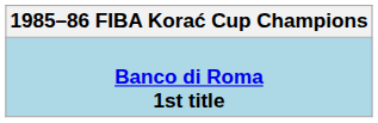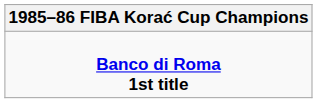row 2 | column 1: lightblue background -> no background
